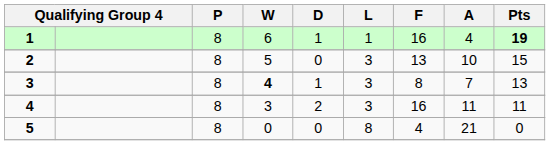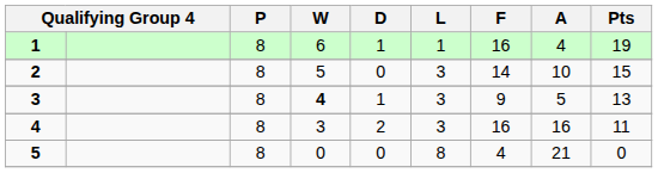row 2 | Pts: bold -> normal
row 3 | F: 13 -> 14
row 4 | F: 8 -> 9
row 4 | A: 7 -> 5
row 5 | A: 11 -> 16
